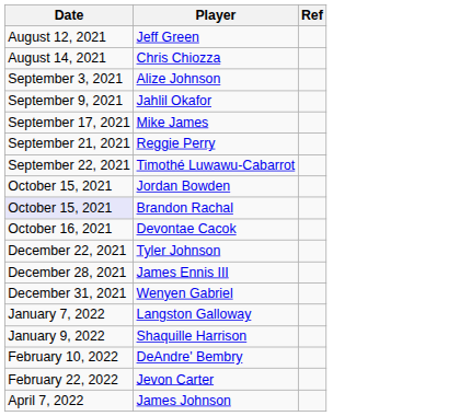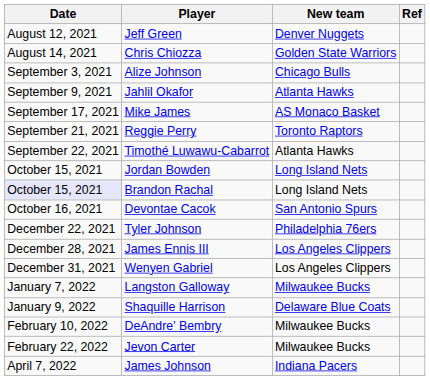+ column: New team | Denver Nuggets | Golden State Warriors | Chicago Bulls | Atlanta Hawks | AS Monaco Basket | Toronto Raptors | Atlanta Hawks | Long Island Nets | Long Island Nets | San Antonio Spurs | Philadelphia 76ers | Los Angeles Clippers | Los Angeles Clippers | Milwaukee Bucks | Delaware Blue Coats | Milwaukee Bucks | Milwaukee Bucks | Indiana Pacers
